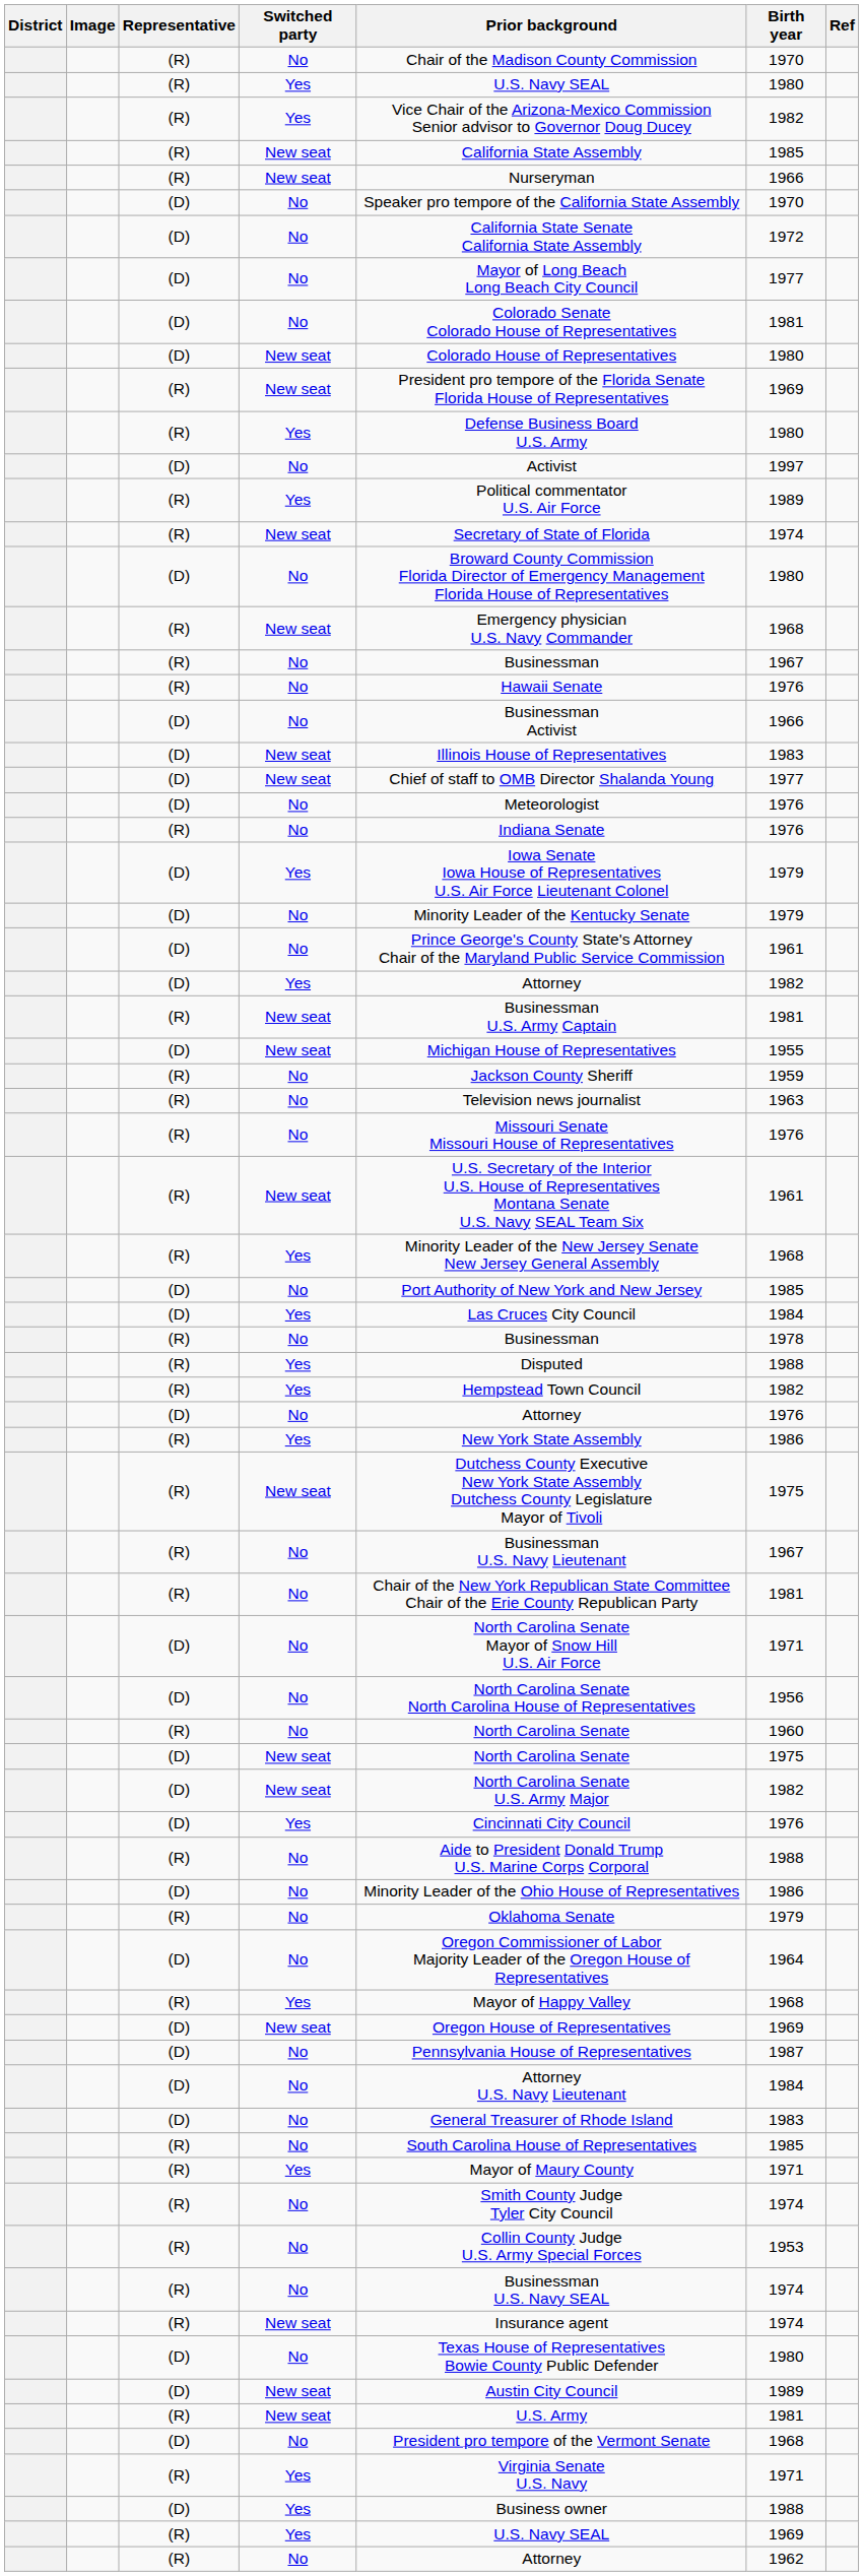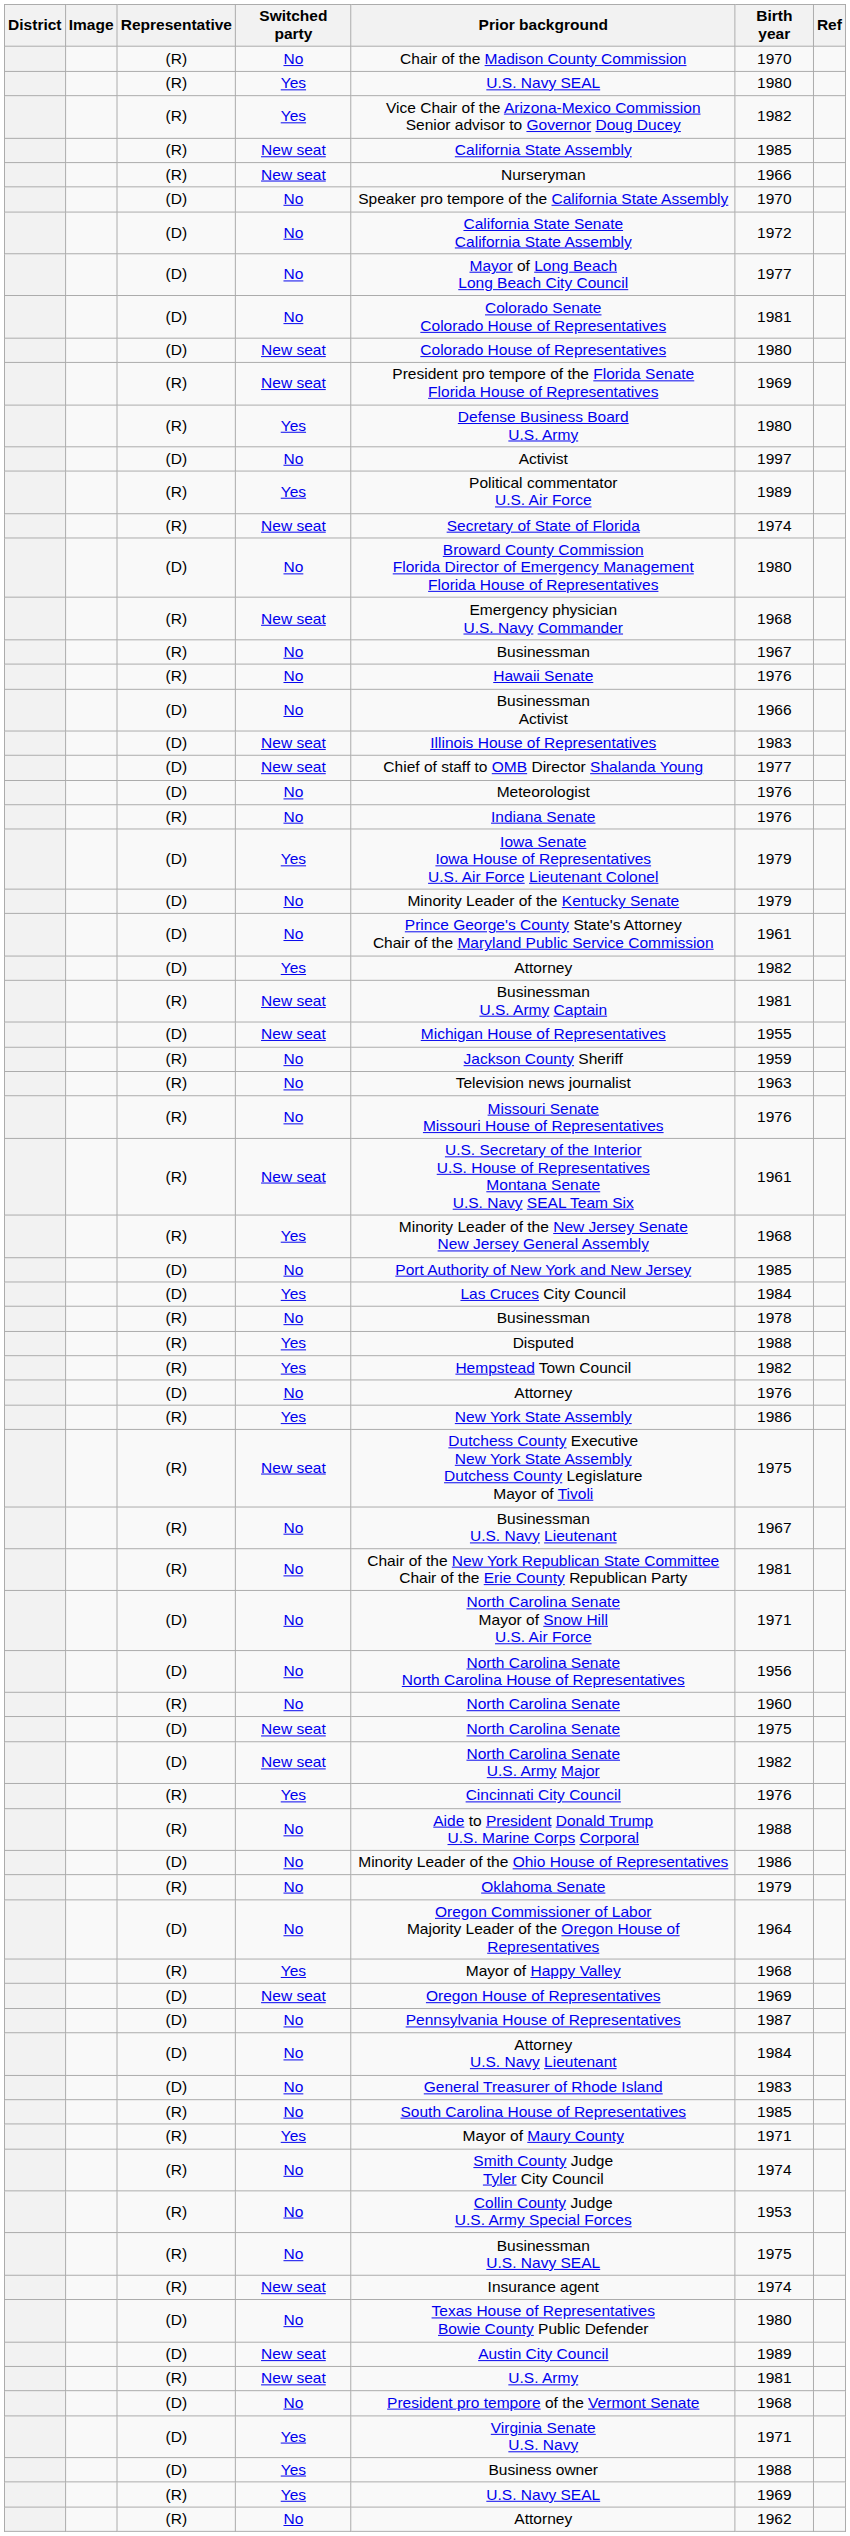row 52 | Representative: (D) -> (R)
row 66 | Birth year: 1974 -> 1975
row 72 | Representative: (R) -> (D)
